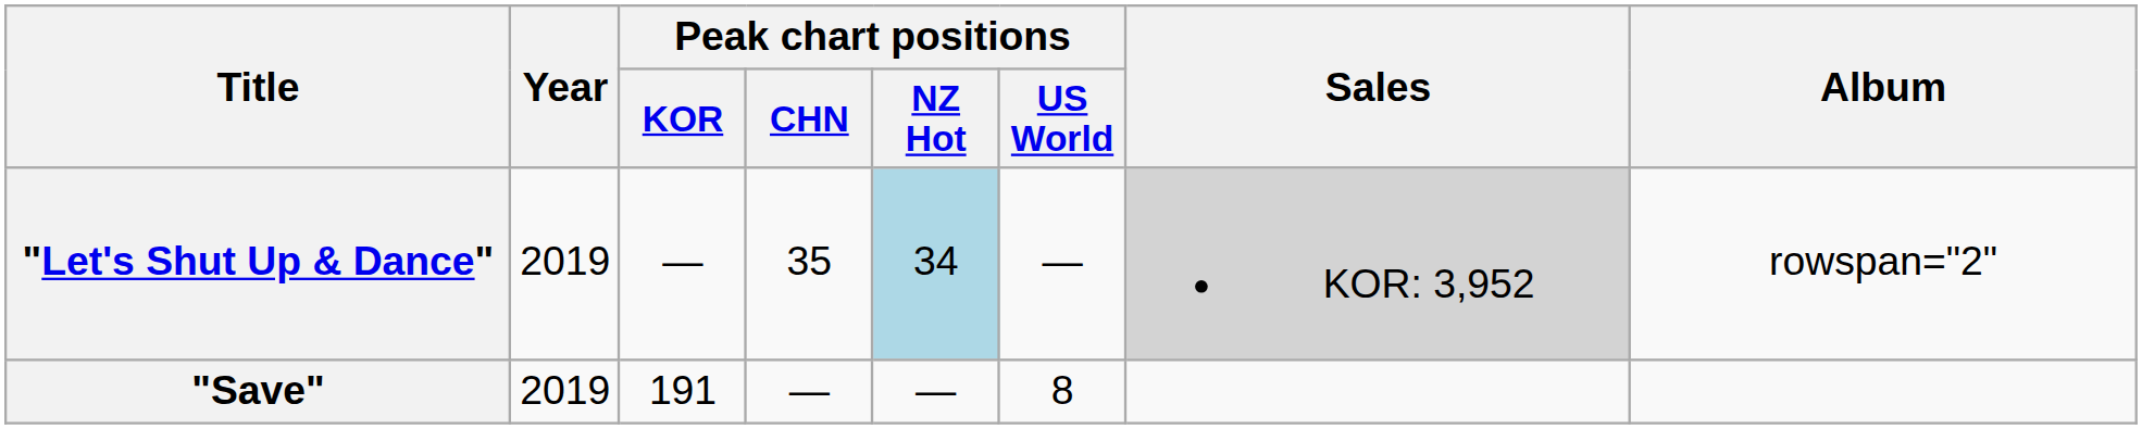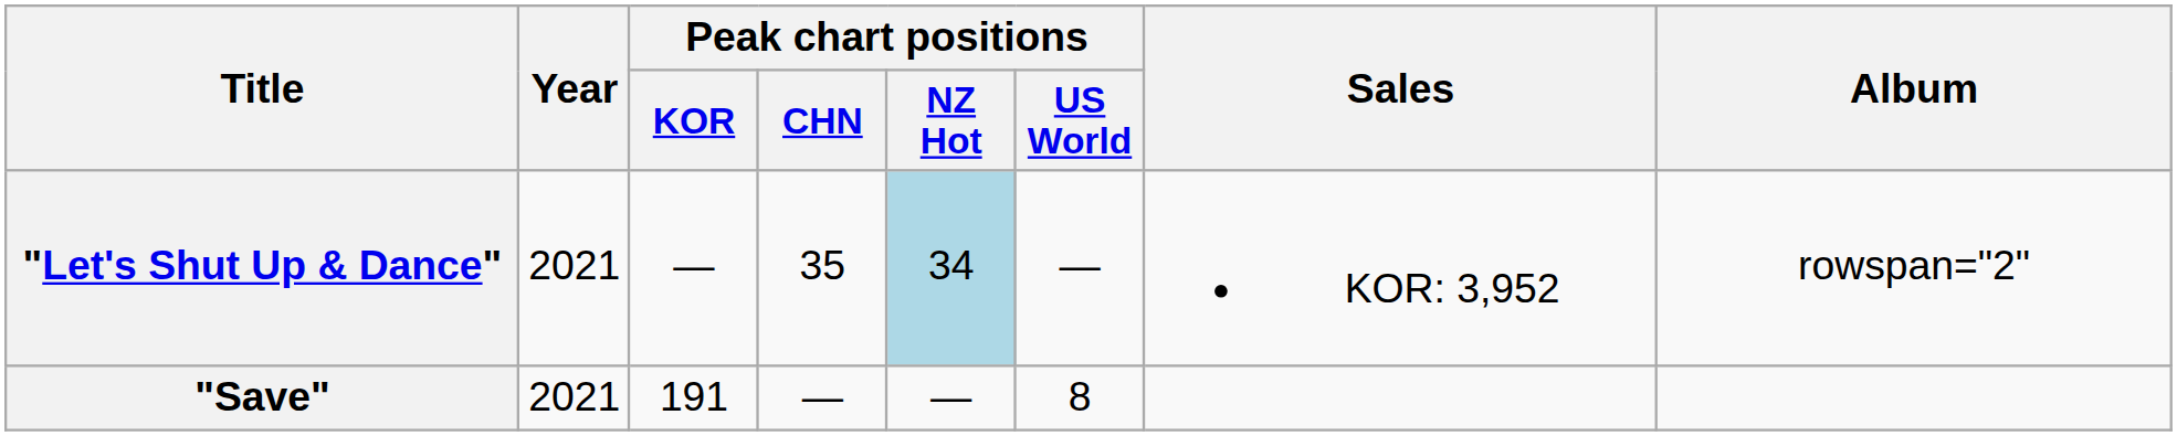"Let's Shut Up & Dance" | Year: 2019 -> 2021
"Let's Shut Up & Dance" | Sales: lightgrey background -> no background
"Save" | Year: 2019 -> 2021
